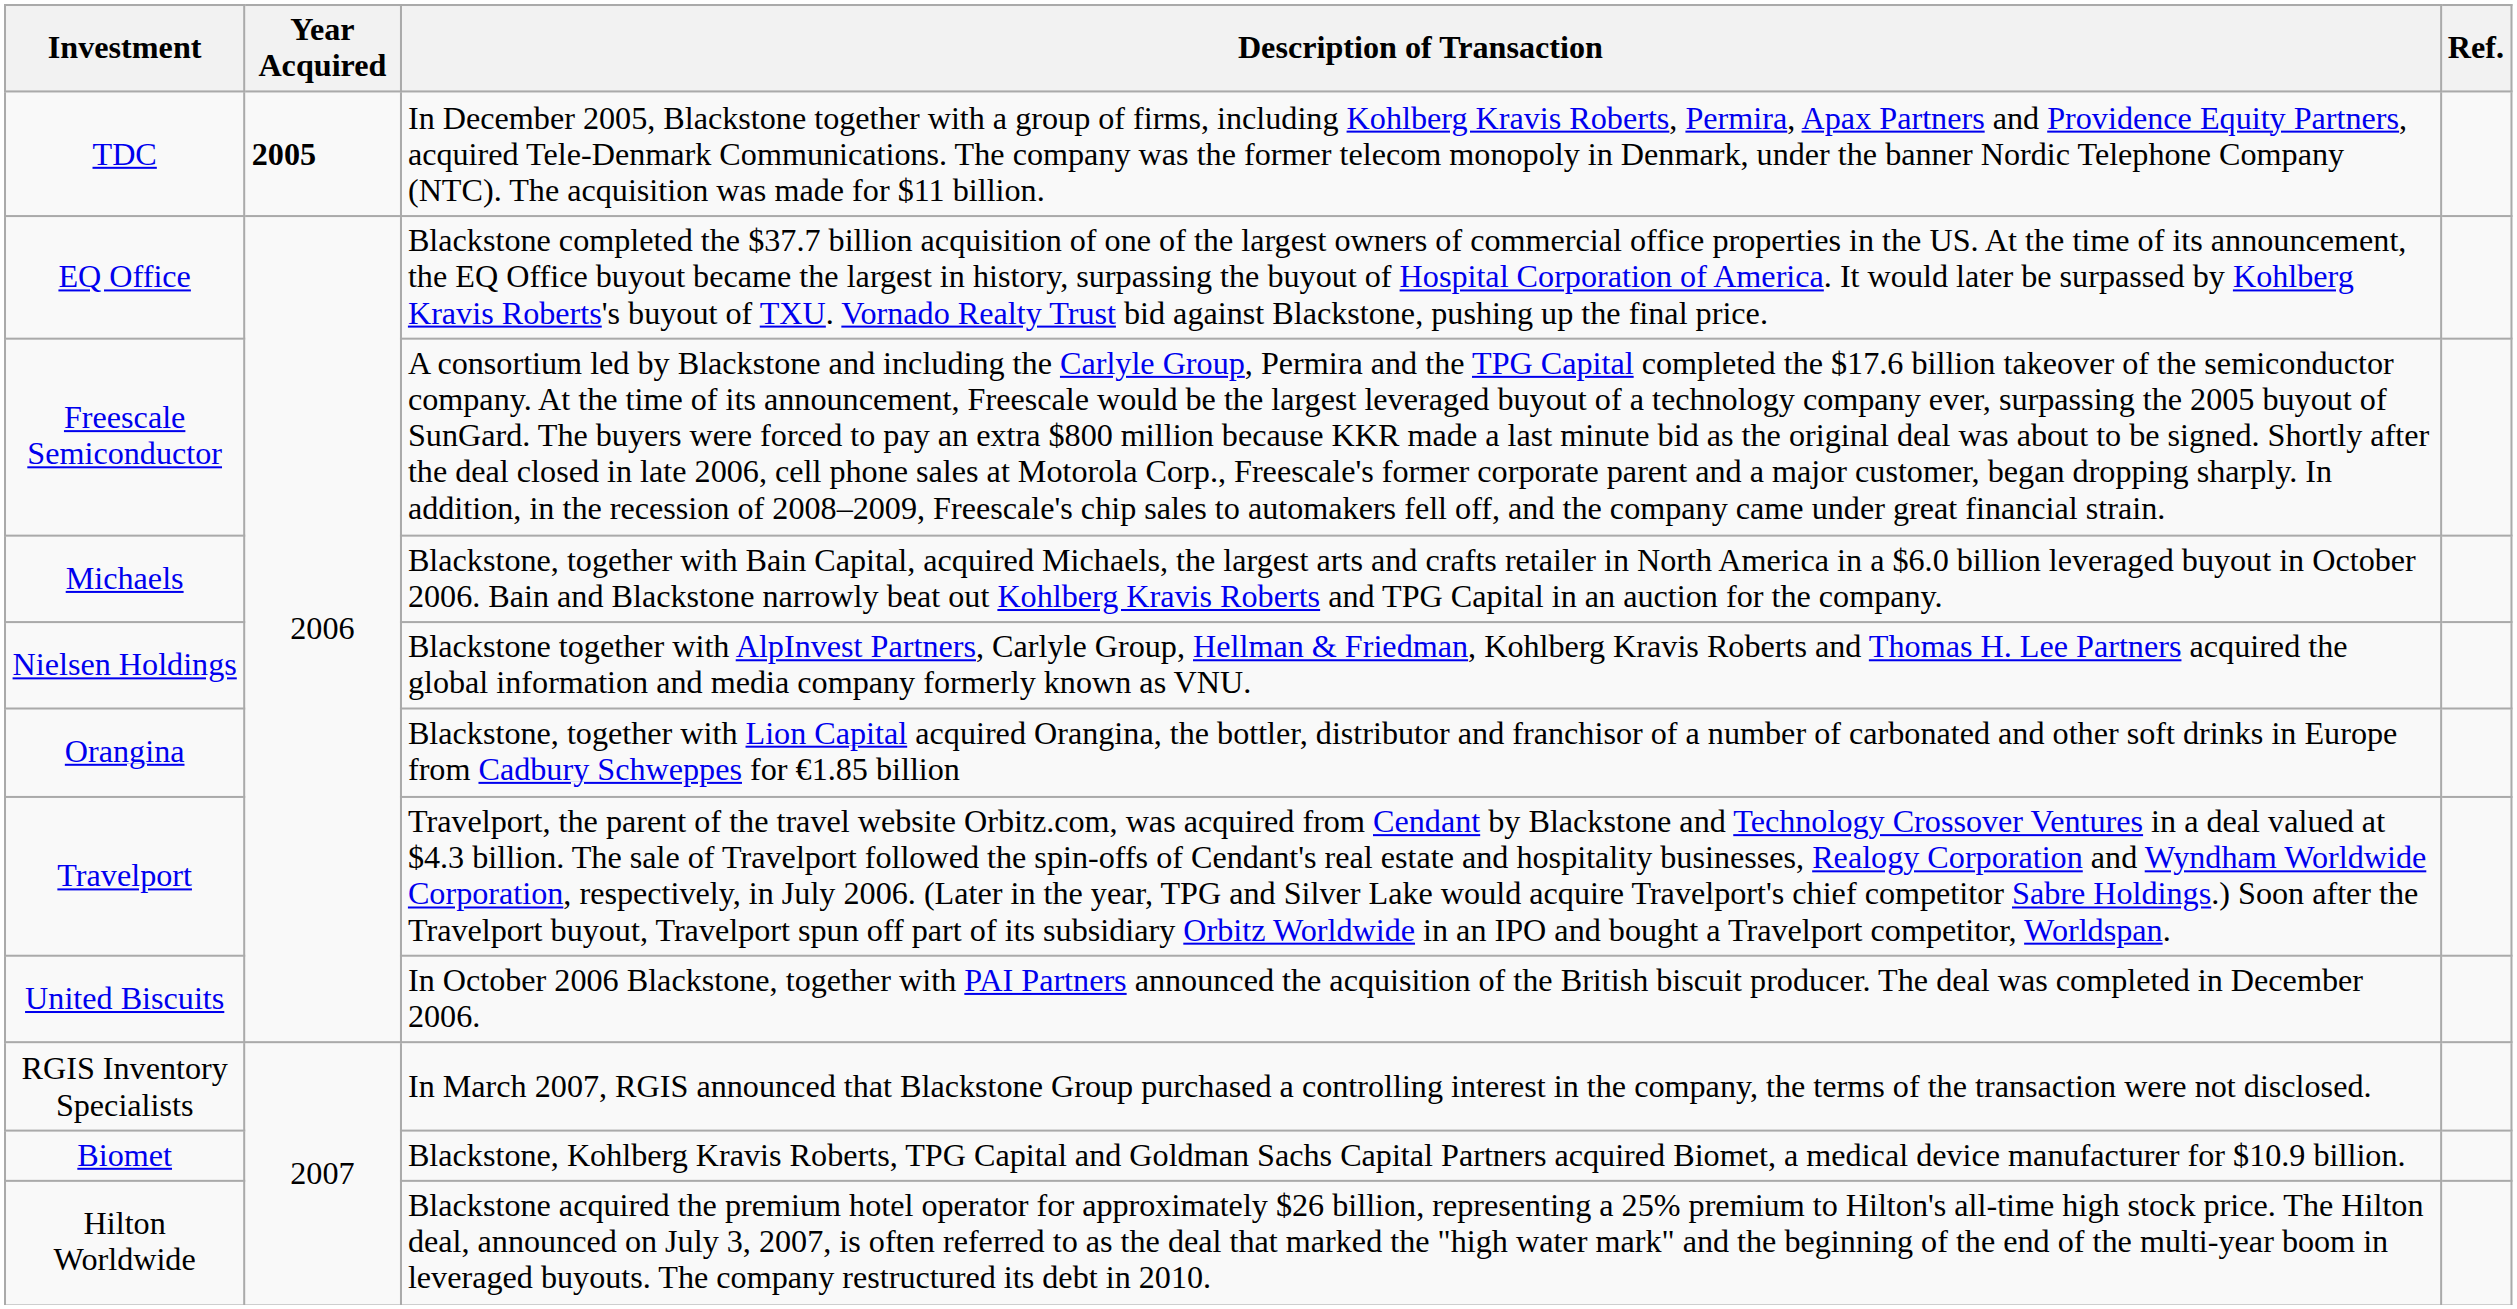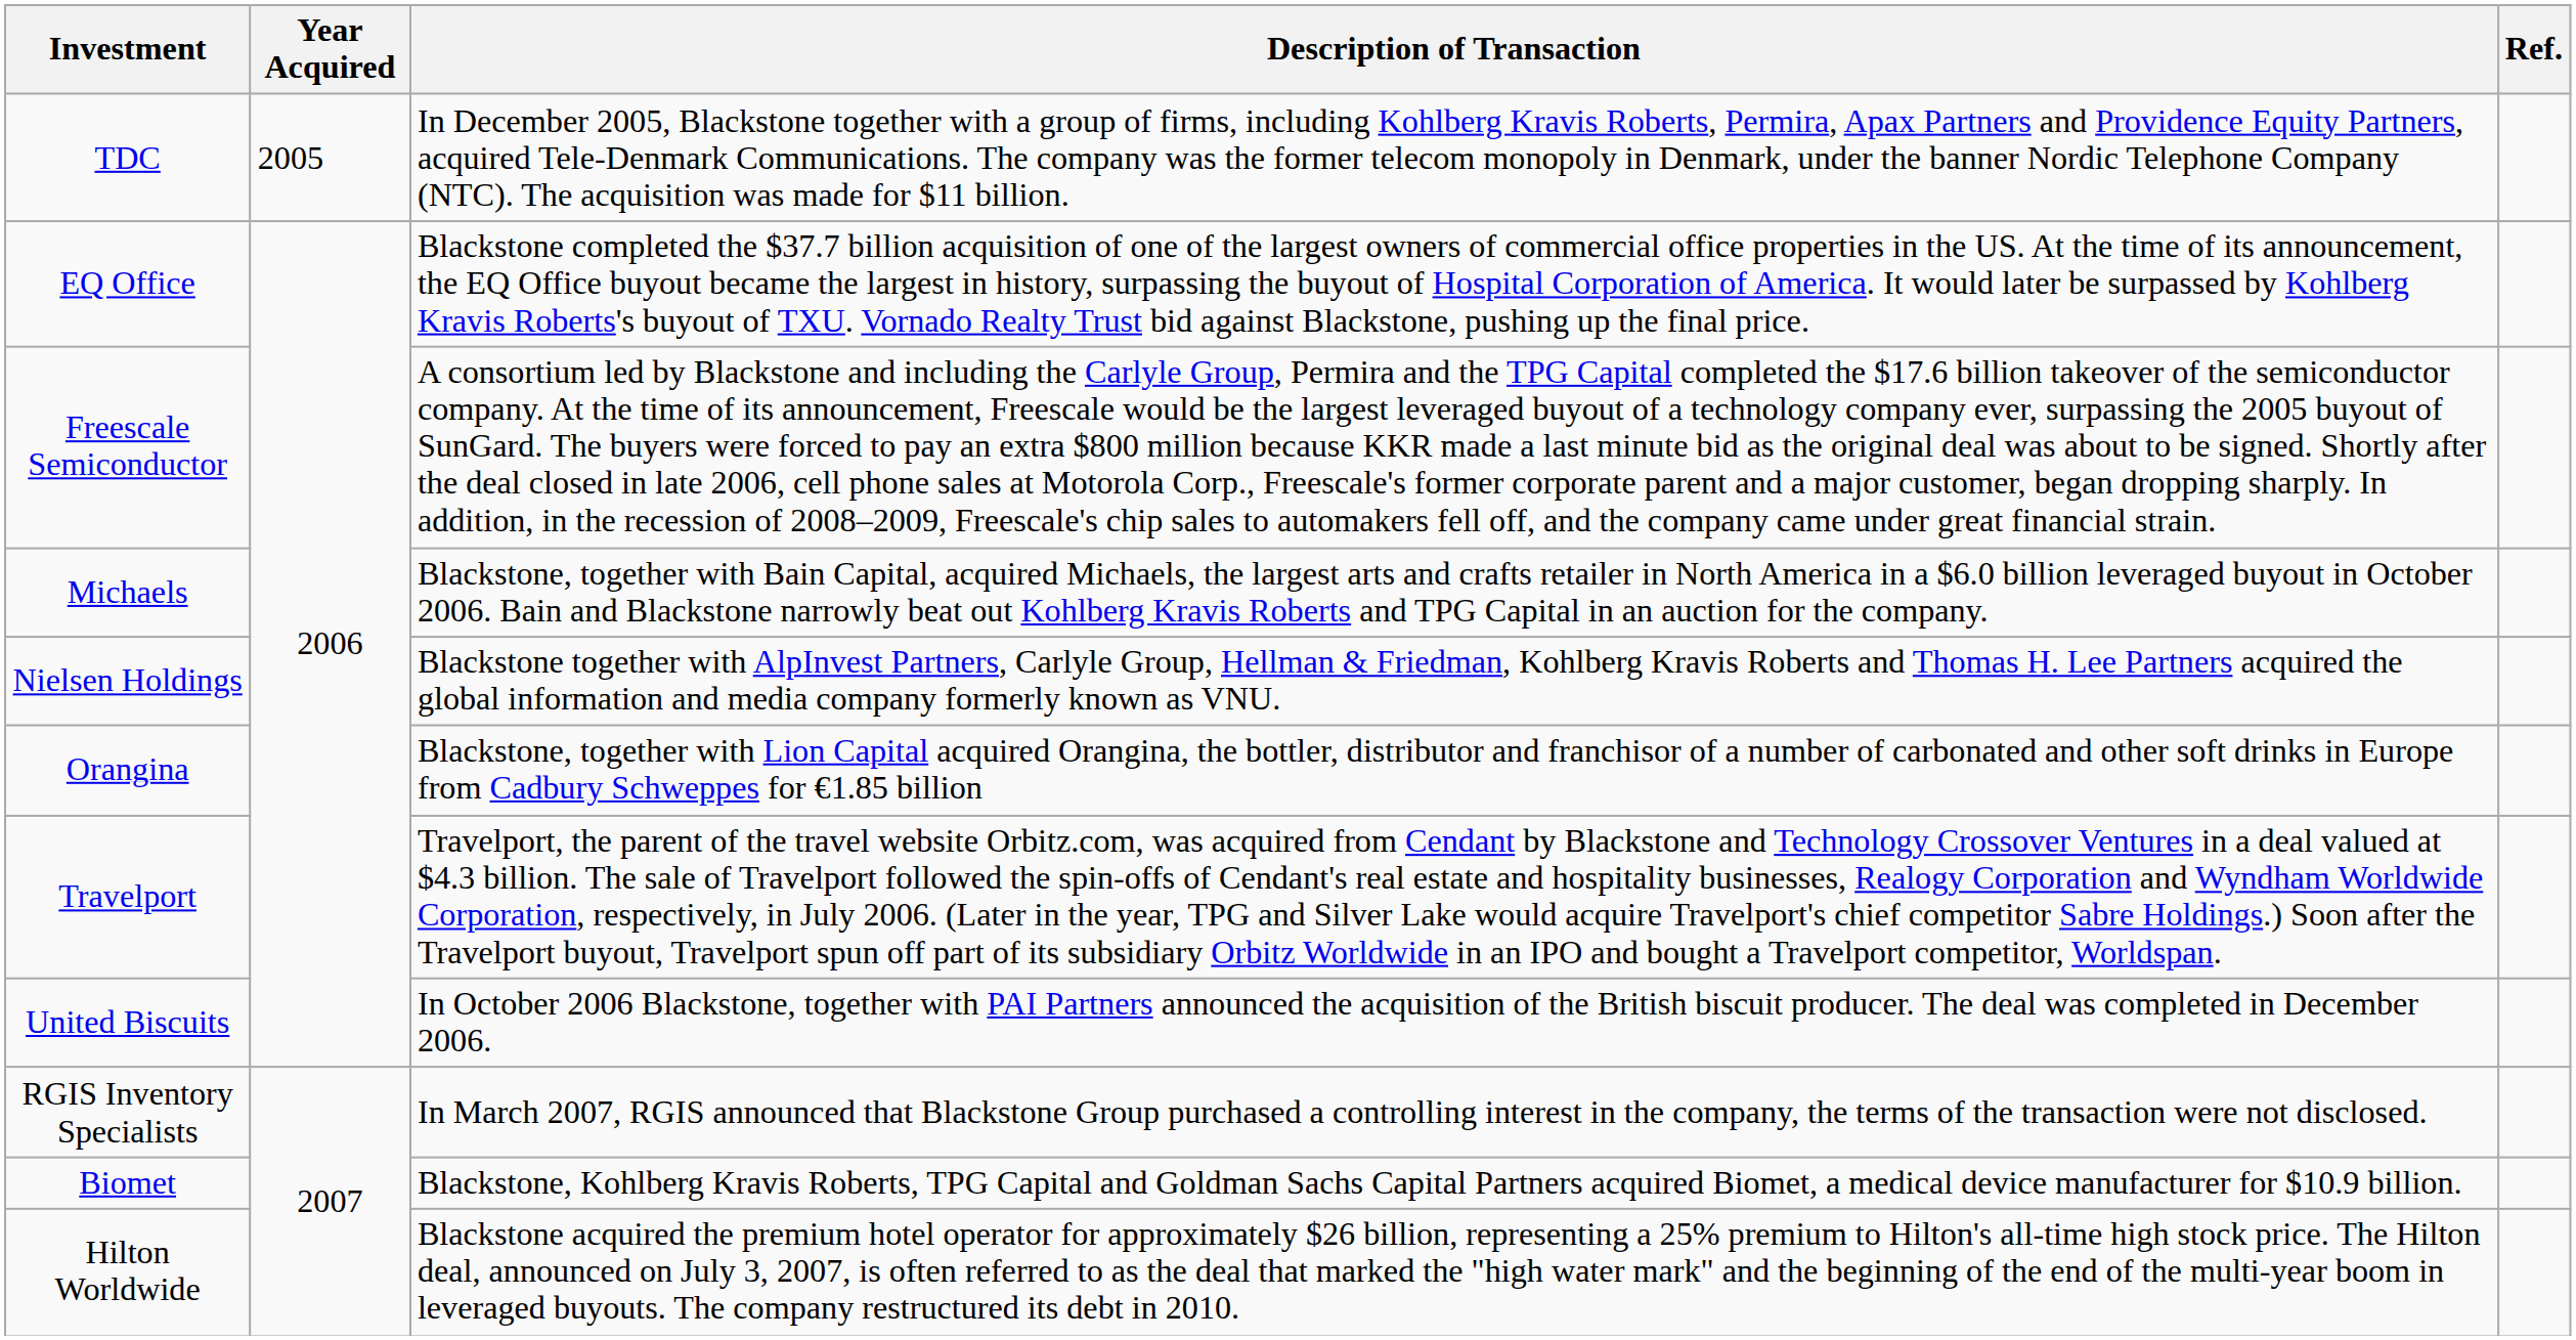TDC | Year Acquired: bold -> normal
